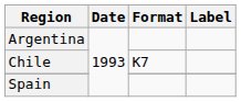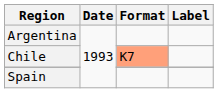Chile | Format: no background -> lightsalmon background
